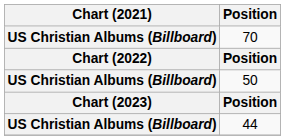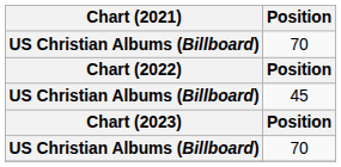row 4 | Position: 50 -> 45
row 6 | Position: 44 -> 70
